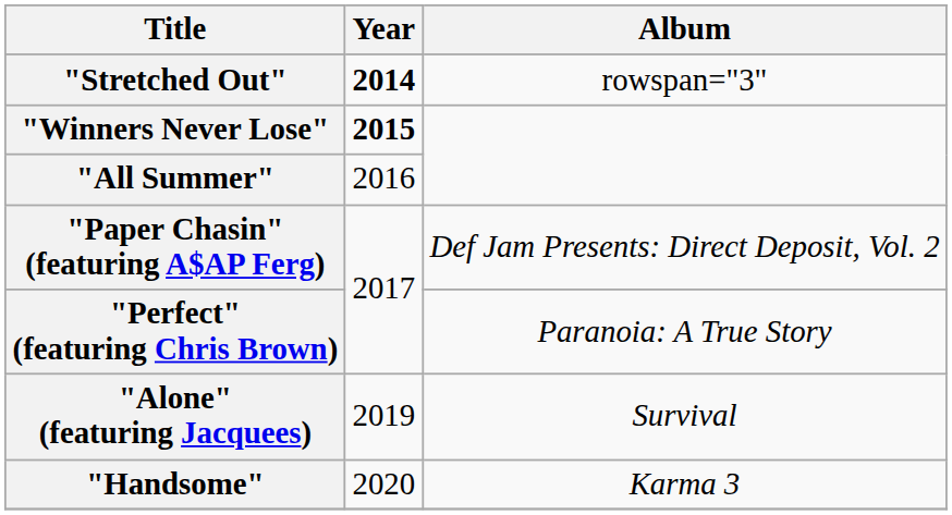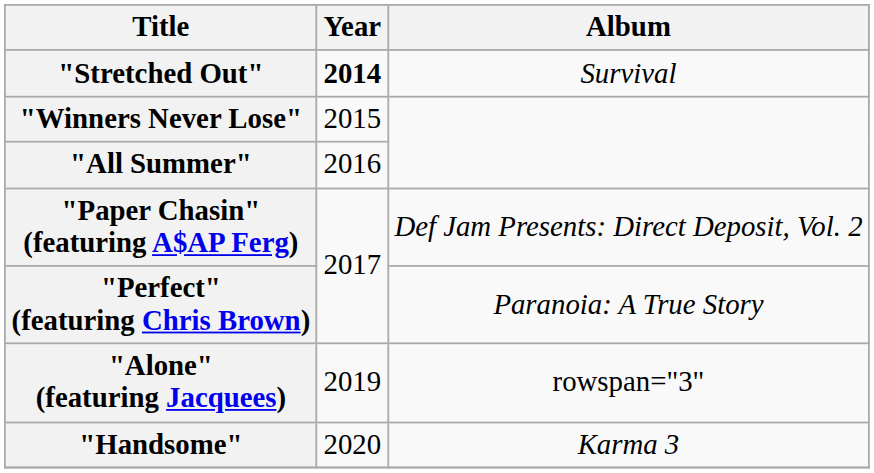"Stretched Out" | Album: rowspan="3" -> Survival
"Winners Never Lose" | Year: bold -> normal
"Alone" (featuring Jacquees) | Album: Survival -> rowspan="3"
